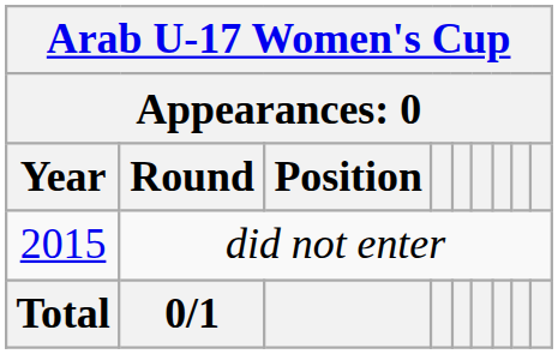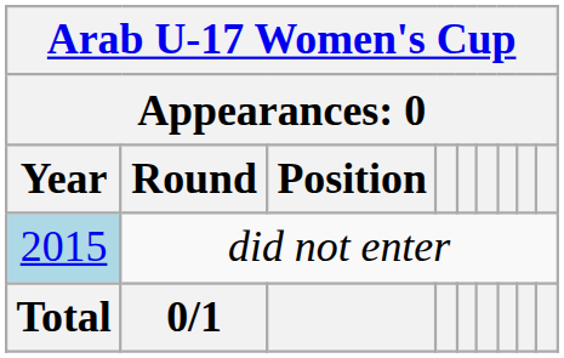did not enter | column 1: no background -> lightblue background
